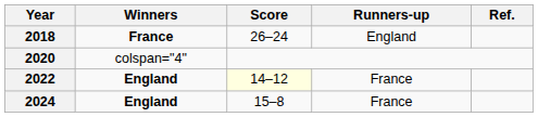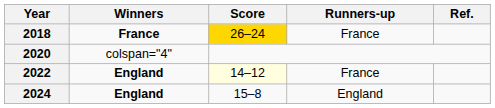2018 | Score: no background -> gold background
2018 | Runners-up: England -> France
2024 | Runners-up: France -> England
